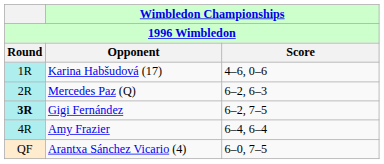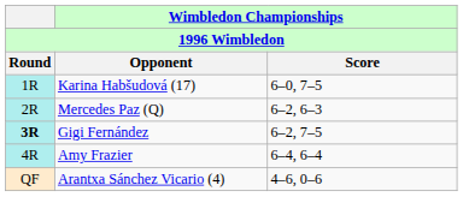Karina Habšudová (17) | Wimbledon Championships / Score: 4–6, 0–6 -> 6–0, 7–5
Arantxa Sánchez Vicario (4) | Wimbledon Championships / Score: 6–0, 7–5 -> 4–6, 0–6
